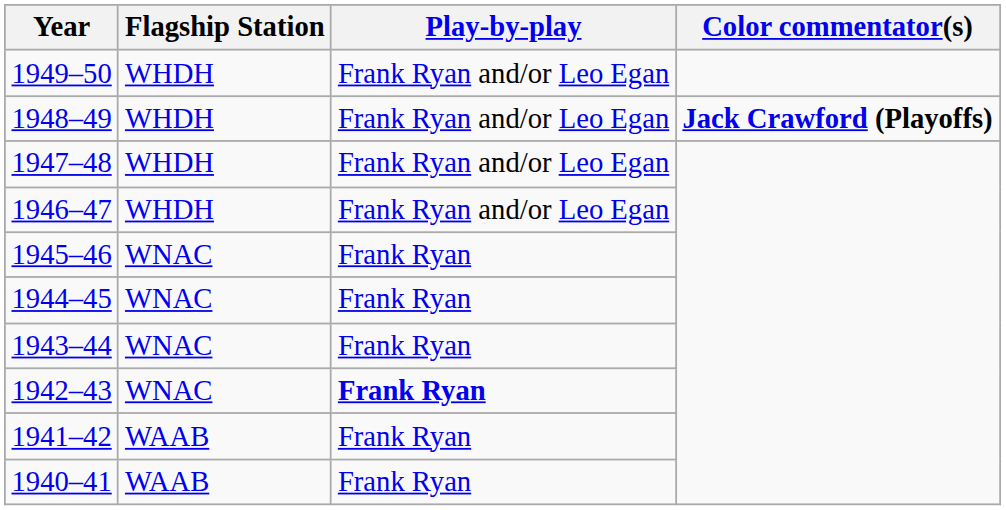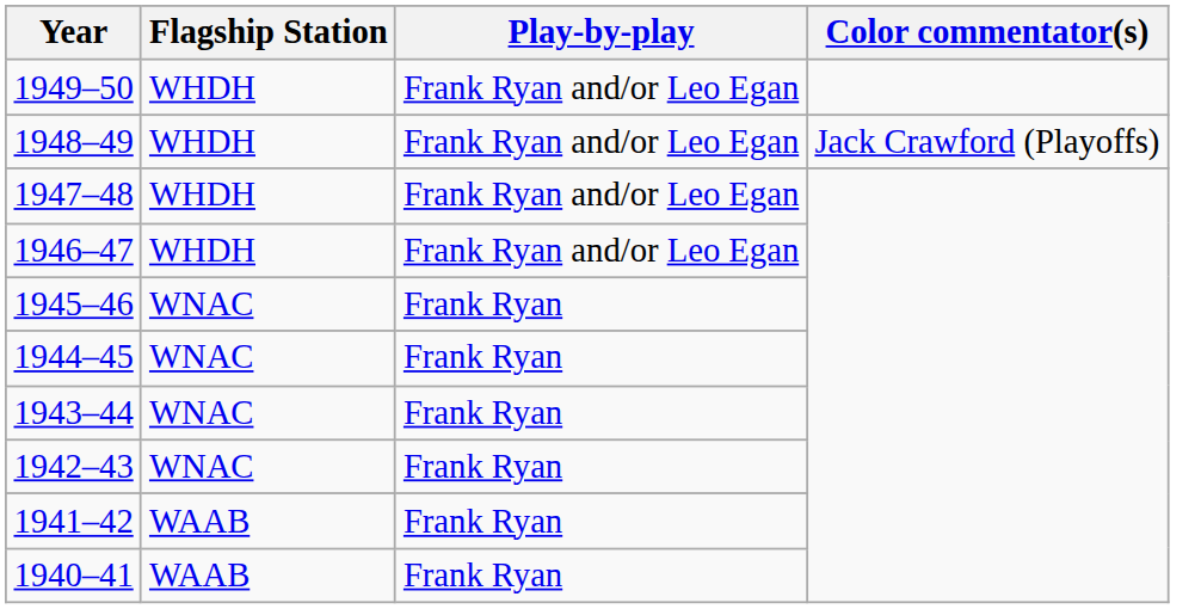1948–49 | Color commentator(s): bold -> normal
1942–43 | Play-by-play: bold -> normal
